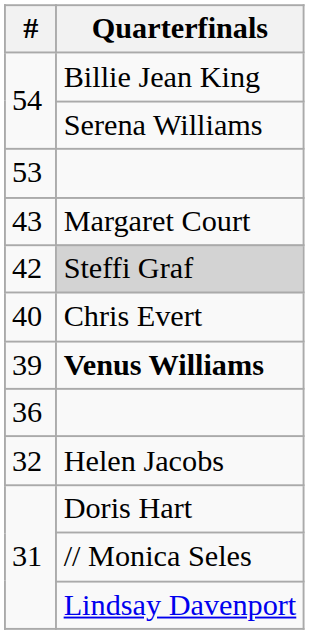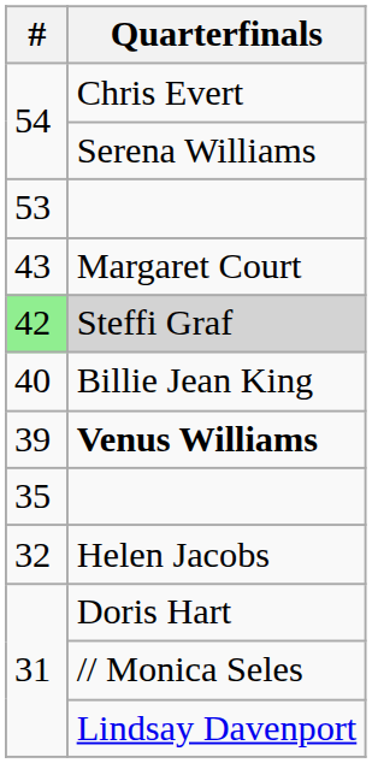row 2 | Quarterfinals: Billie Jean King -> Chris Evert
row 6 | #: no background -> lightgreen background
row 7 | Quarterfinals: Chris Evert -> Billie Jean King
row 9 | #: 36 -> 35
